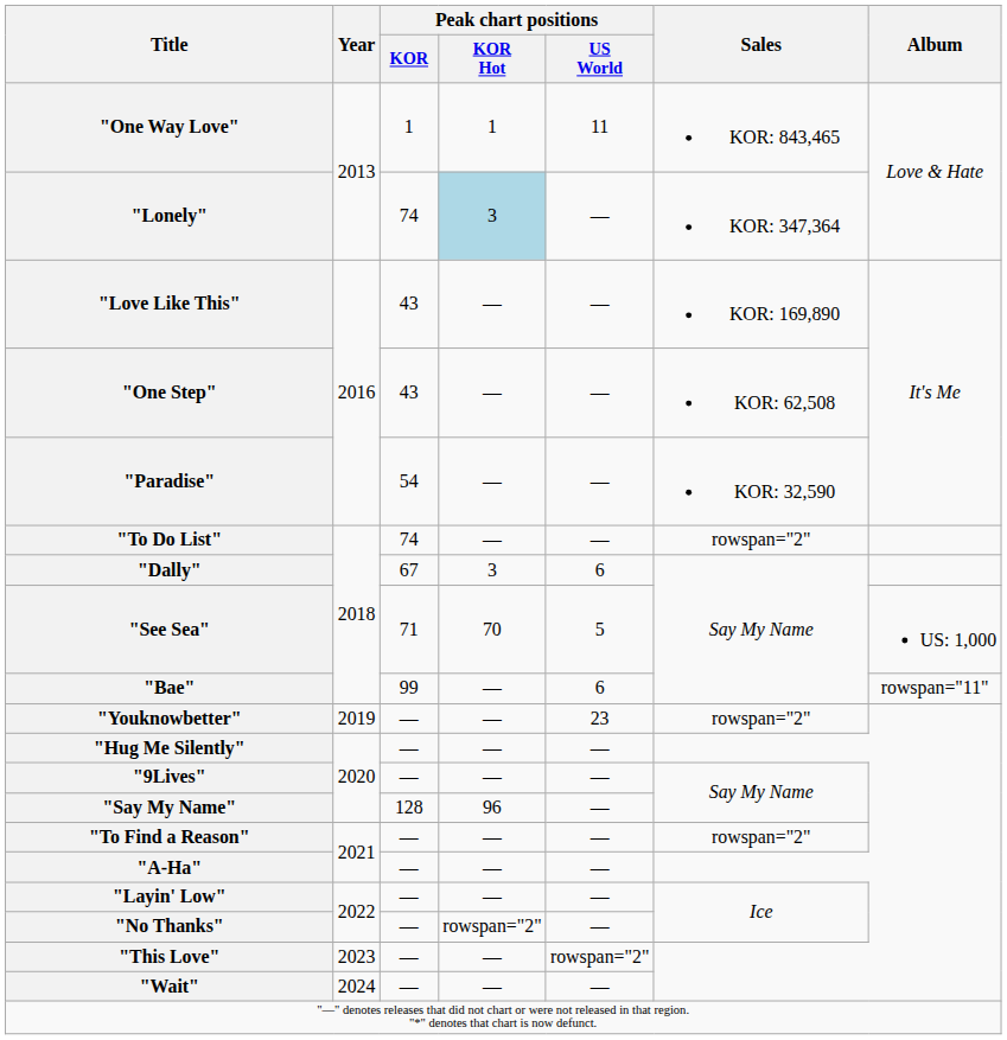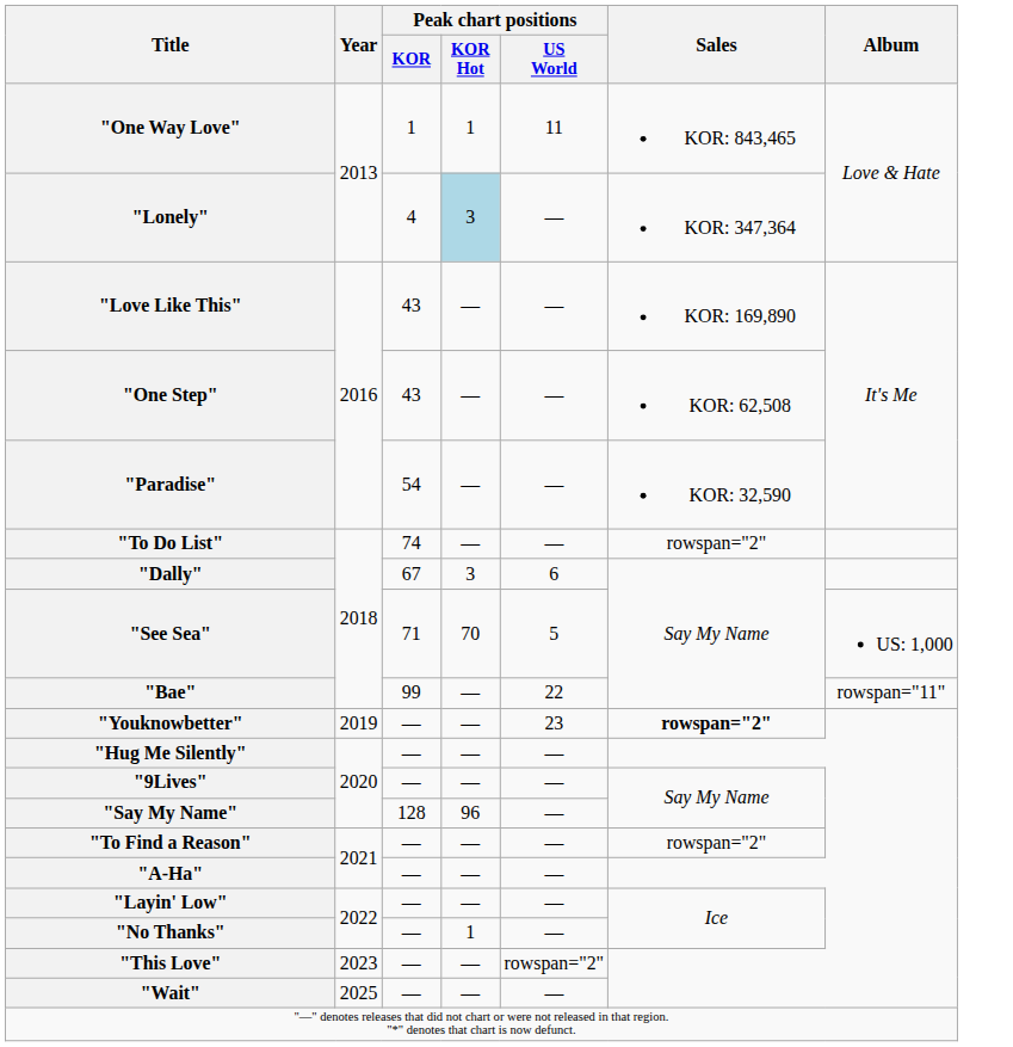"Lonely" | Peak chart positions / KOR: 74 -> 4
"Bae" | Peak chart positions / US World: 6 -> 22
"Youknowbetter" | Sales: normal -> bold
"No Thanks" | Peak chart positions / KOR Hot: rowspan="2" -> 1
"Wait" | Year: 2024 -> 2025
